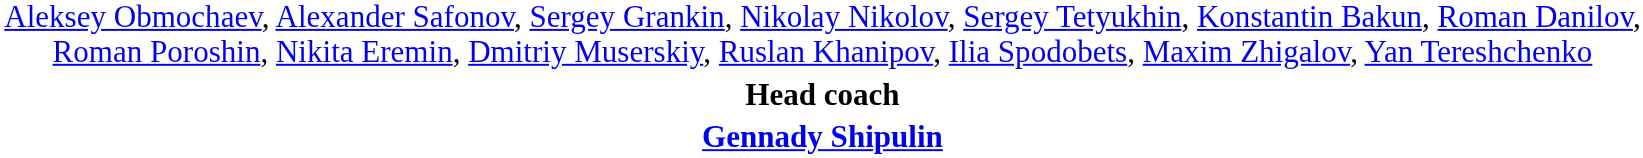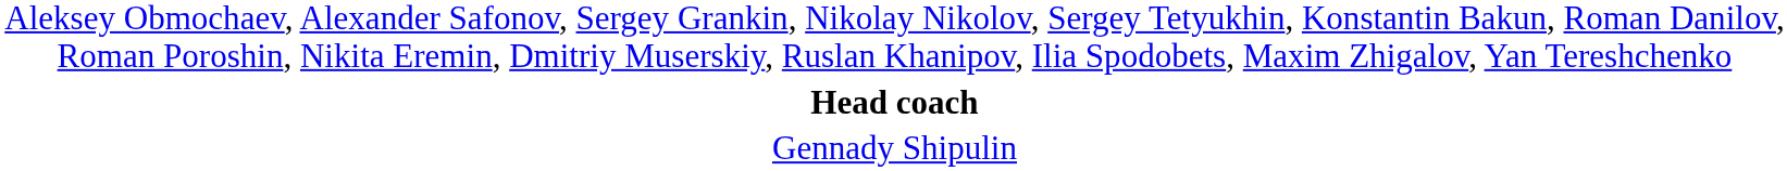row 3 | column 1: bold -> normal
